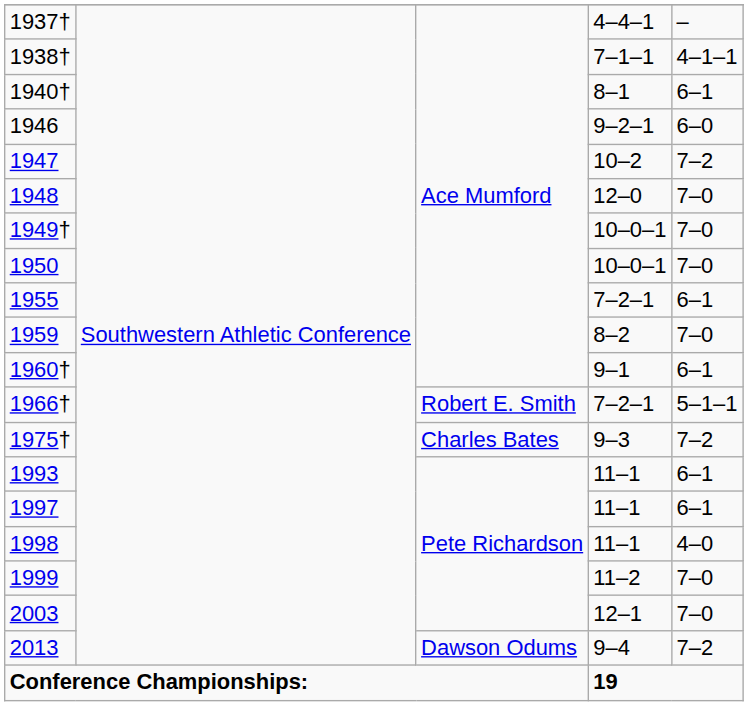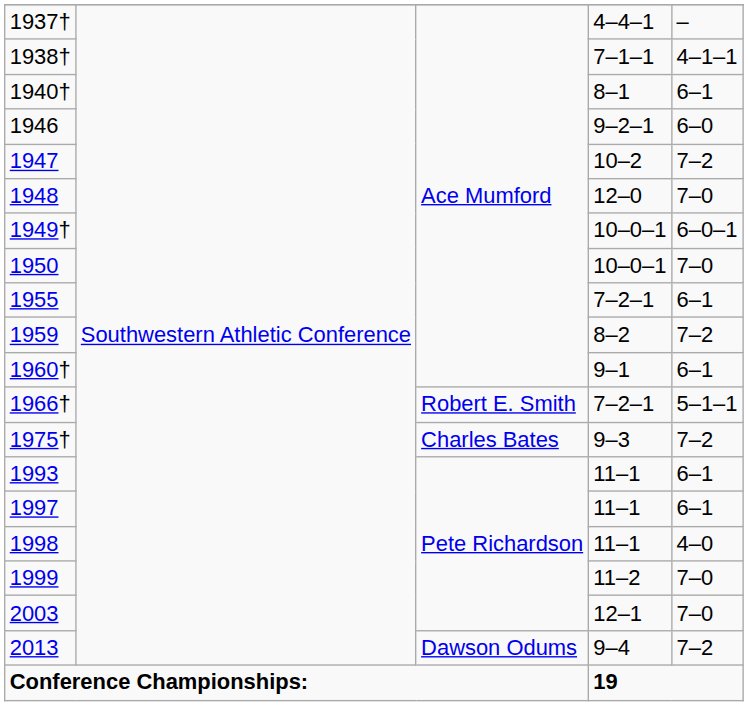1949† | column 5: 7–0 -> 6–0–1
1959 | column 5: 7–0 -> 7–2
